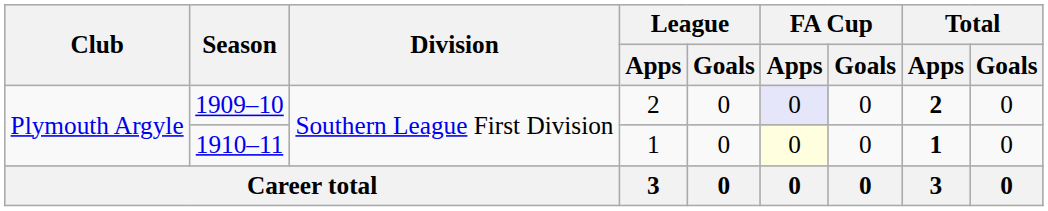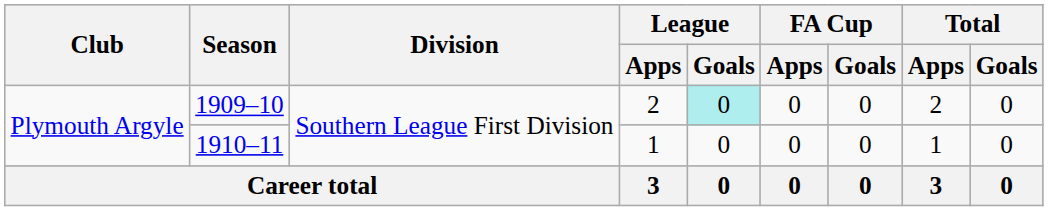1909–10 | League / Goals: no background -> paleturquoise background
1909–10 | FA Cup / Apps: lavender background -> no background
1909–10 | Total / Apps: bold -> normal
1910–11 | FA Cup / Apps: lightyellow background -> no background
1910–11 | Total / Apps: bold -> normal
